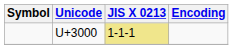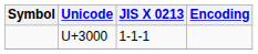row 2 | JIS X 0213: khaki background -> no background
